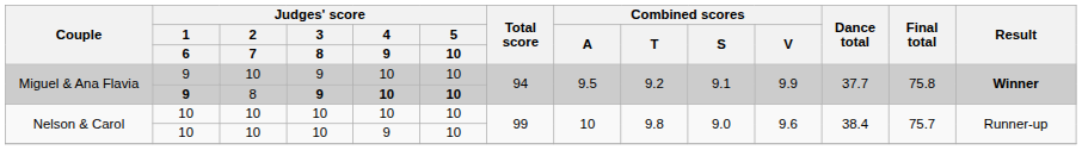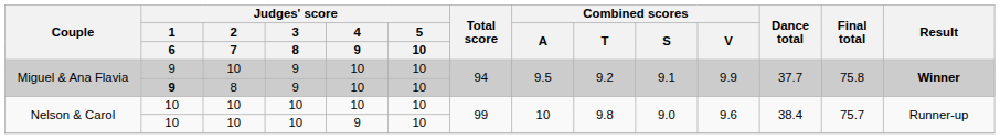Miguel & Ana Flavia / 8 | Judges' score / 3 / 8: bold -> normal
Miguel & Ana Flavia / 8 | Judges' score / 4 / 9: bold -> normal
Miguel & Ana Flavia / 8 | Judges' score / 5 / 10: bold -> normal
